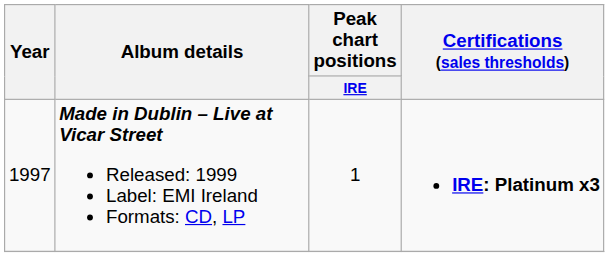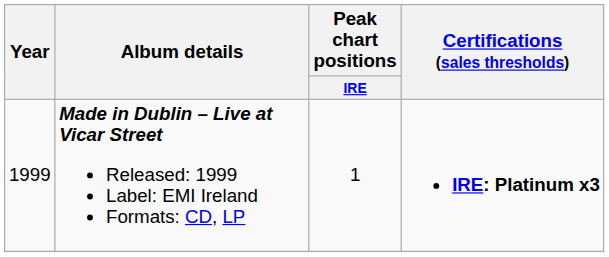row 3 | Year: 1997 -> 1999
